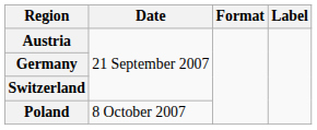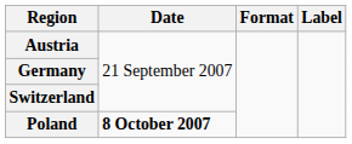Poland | Date: normal -> bold
